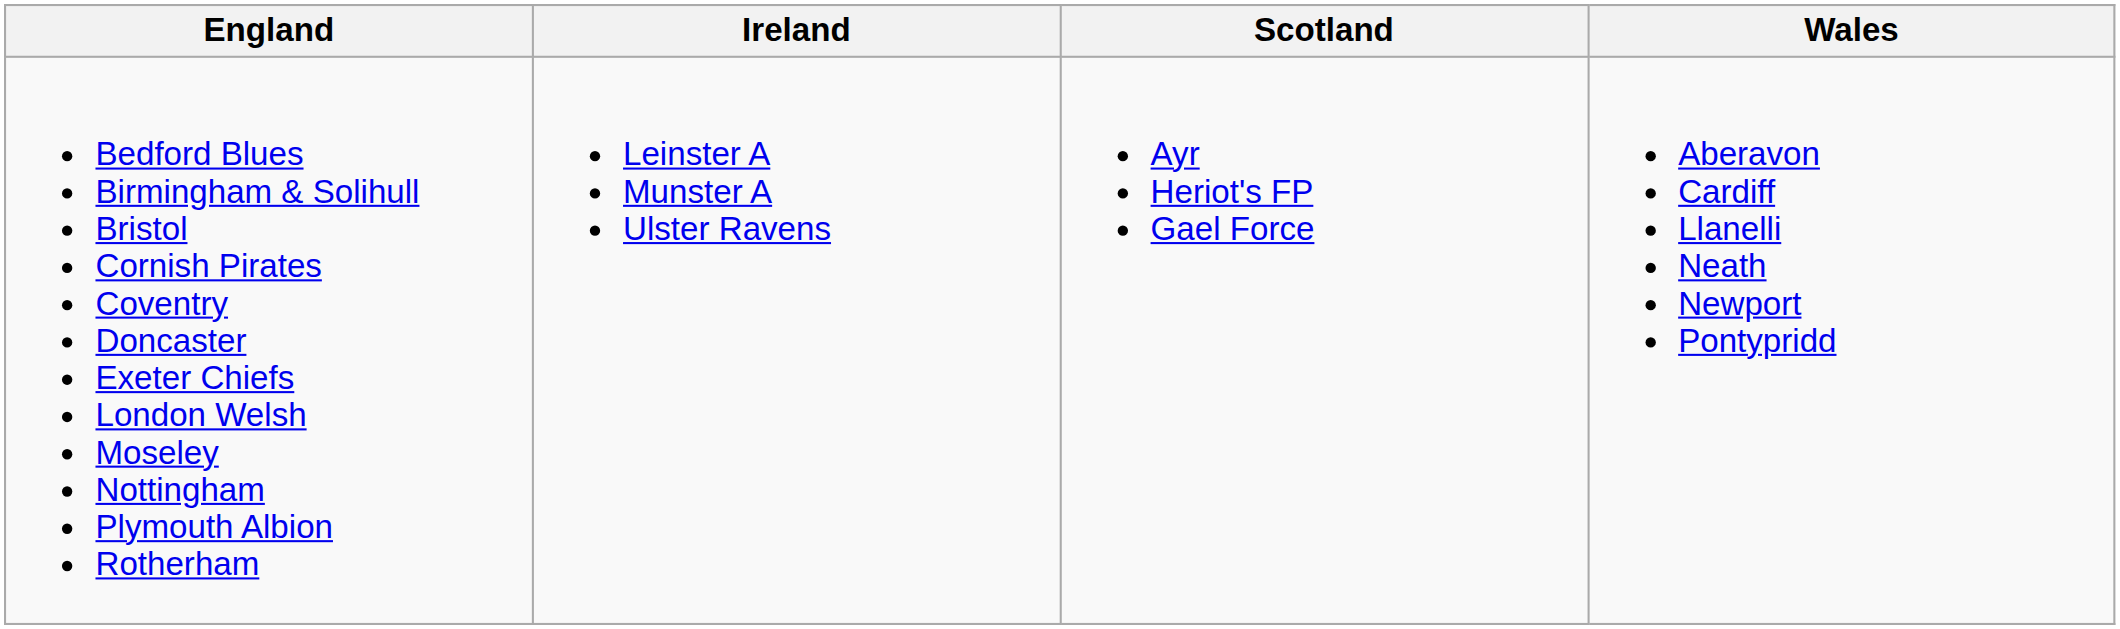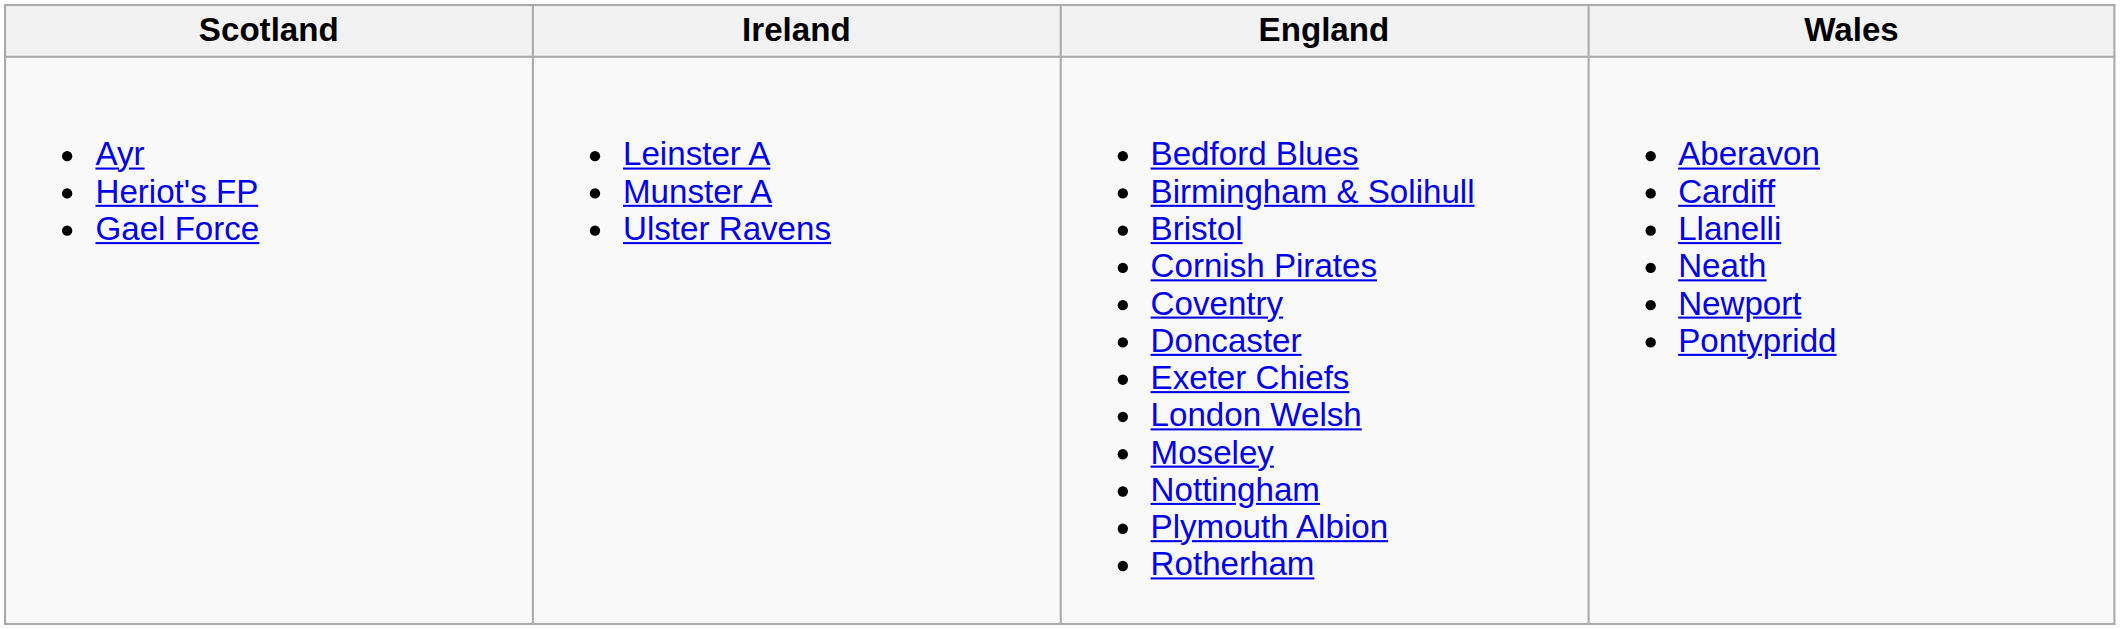columns swapped: England <-> Scotland
